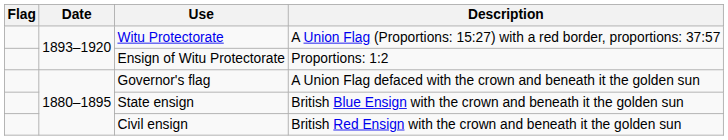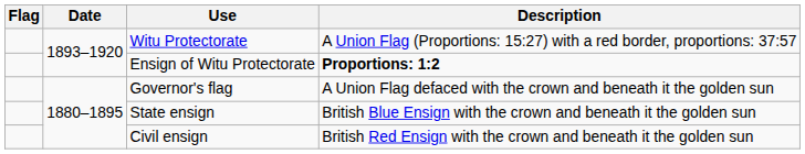Ensign of Witu Protectorate | Description: normal -> bold
